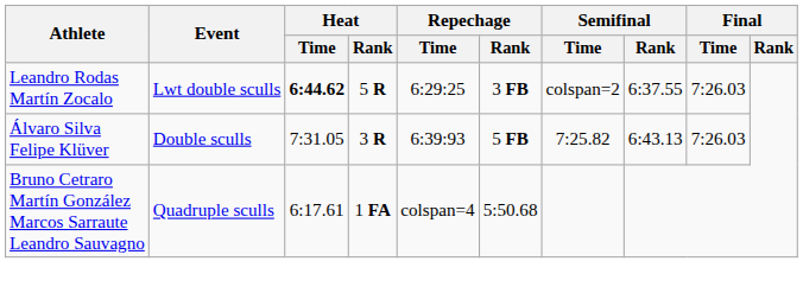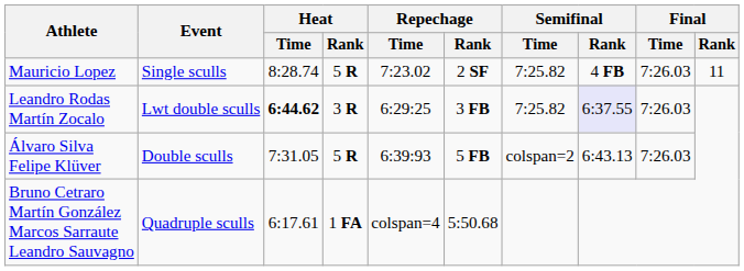+ row: Mauricio Lopez | Single sculls | 8:28.74 | 5 R | 7:23.02 | 2 SF | 7:25.82 | 4 FB | 7:26.03 | 11
Leandro Rodas Martín Zocalo | Heat / Rank: 5 R -> 3 R
Leandro Rodas Martín Zocalo | Semifinal / Time: colspan=2 -> 7:25.82
Leandro Rodas Martín Zocalo | Semifinal / Rank: no background -> lavender background
Álvaro Silva Felipe Klüver | Heat / Rank: 3 R -> 5 R
Álvaro Silva Felipe Klüver | Semifinal / Time: 7:25.82 -> colspan=2
